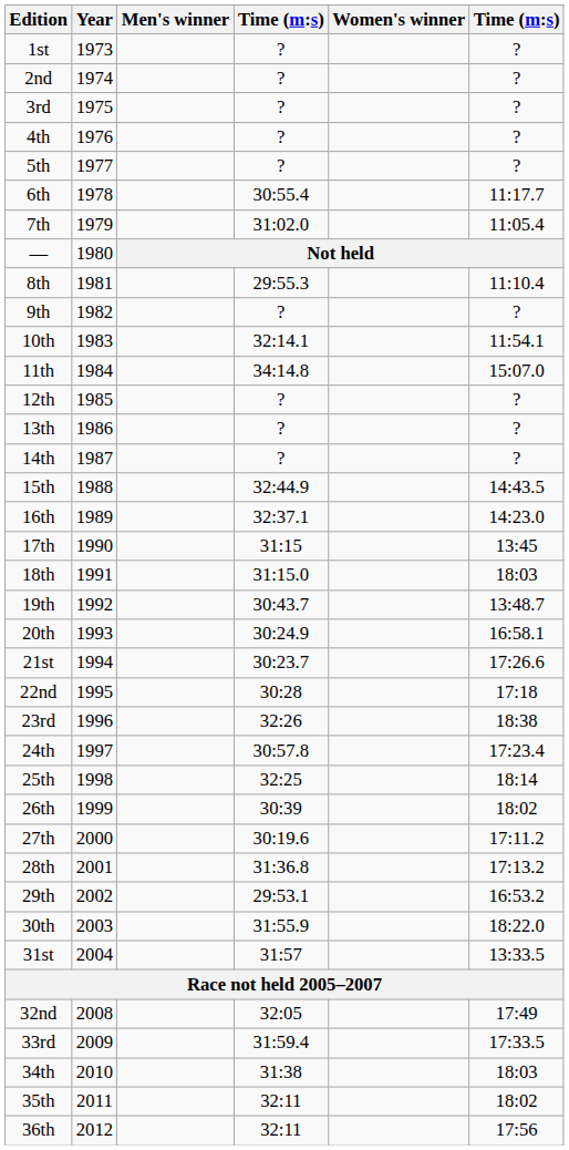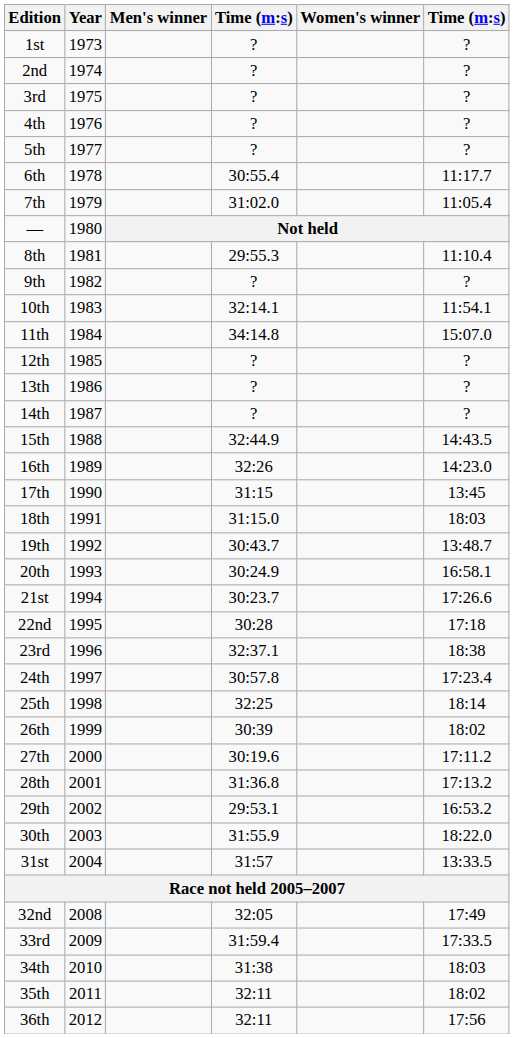16th | column 4: 32:37.1 -> 32:26
23rd | column 4: 32:26 -> 32:37.1
